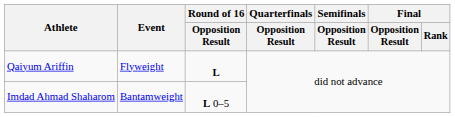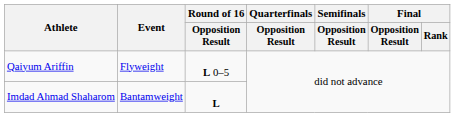Qaiyum Ariffin | Round of 16 / Opposition Result: L -> L 0–5
Imdad Ahmad Shaharom | Round of 16 / Opposition Result: L 0–5 -> L
